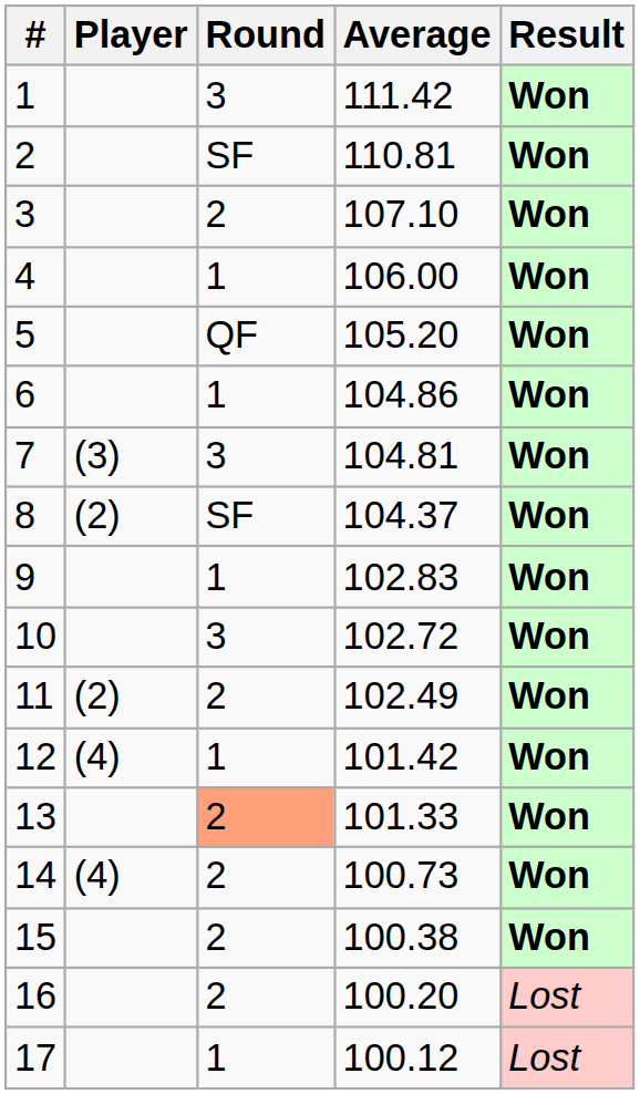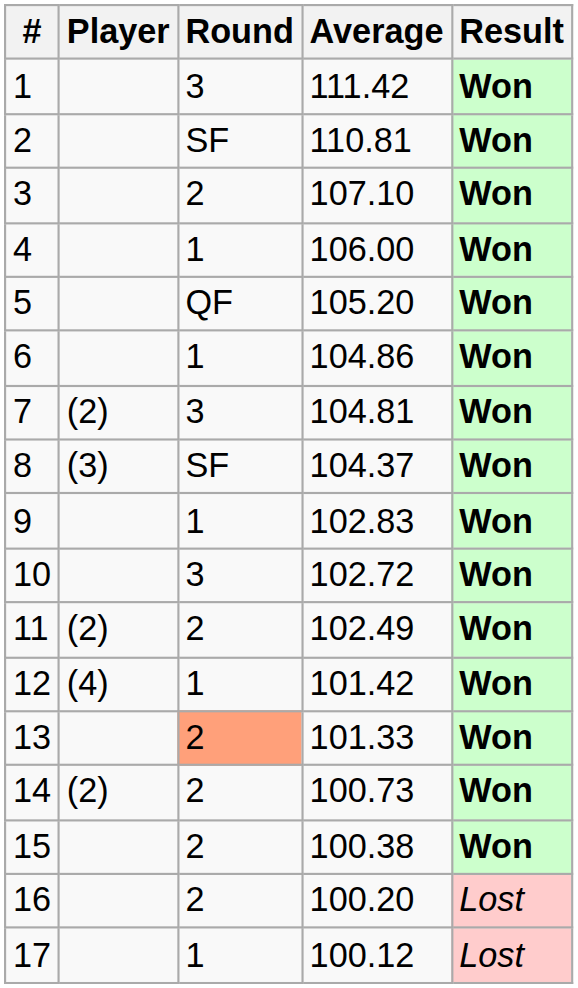7 | Player: (3) -> (2)
8 | Player: (2) -> (3)
14 | Player: (4) -> (2)
